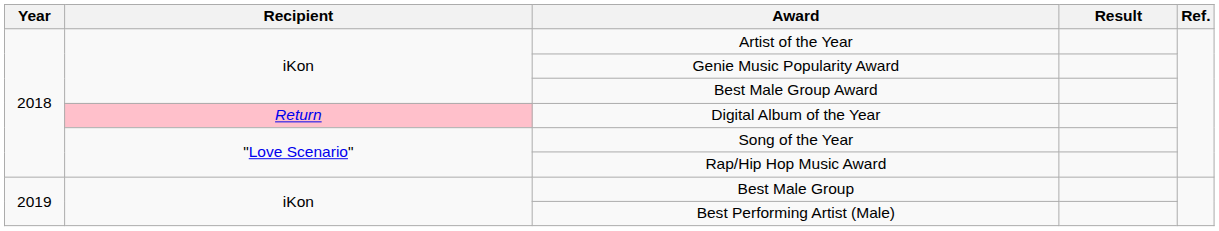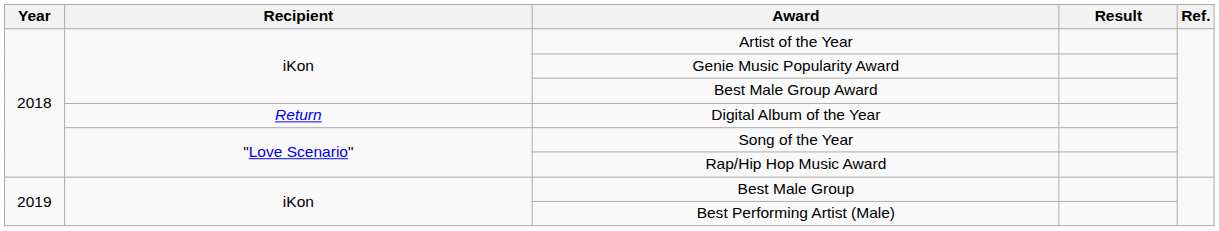Digital Album of the Year | Recipient: pink background -> no background
